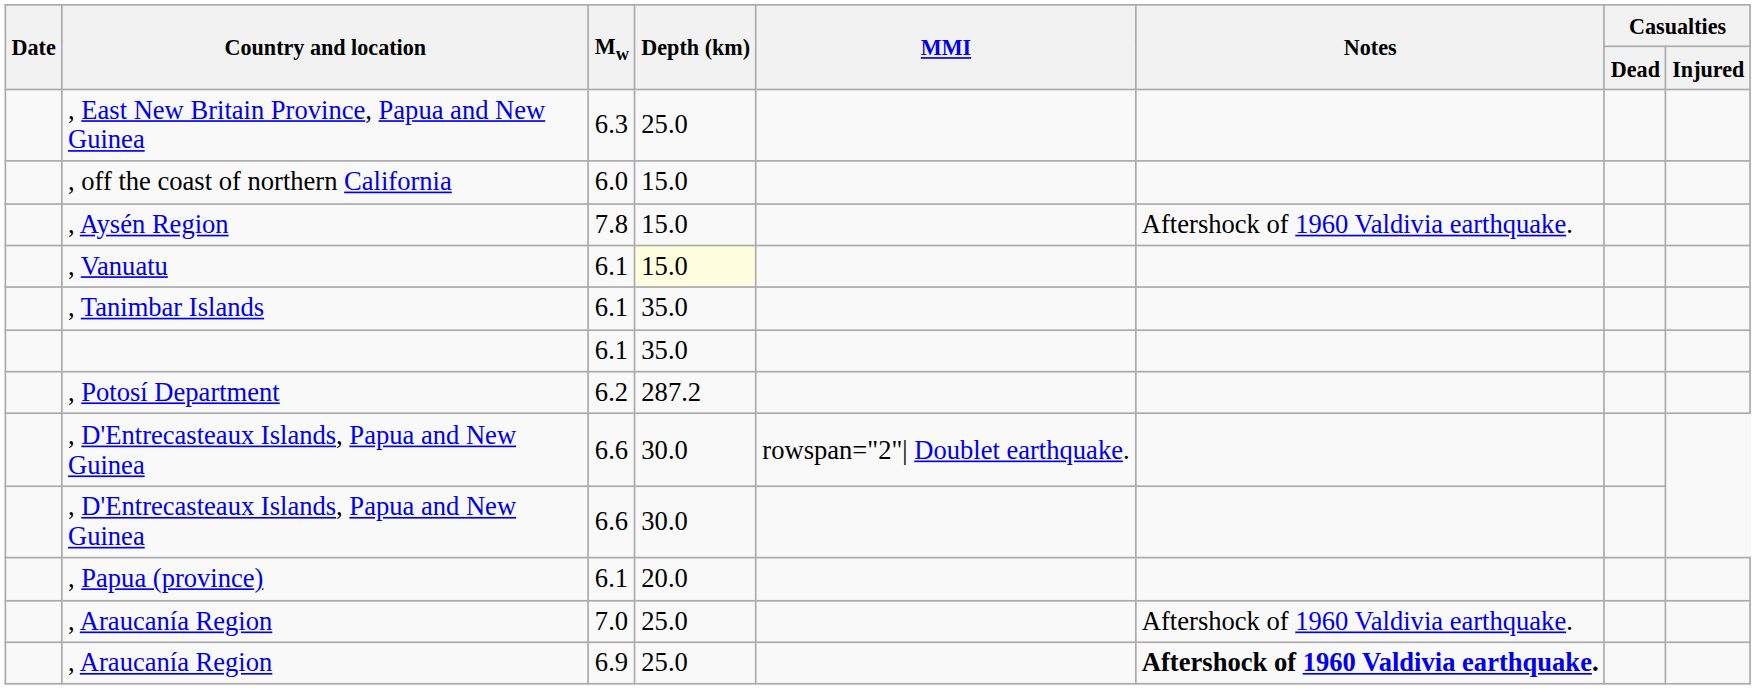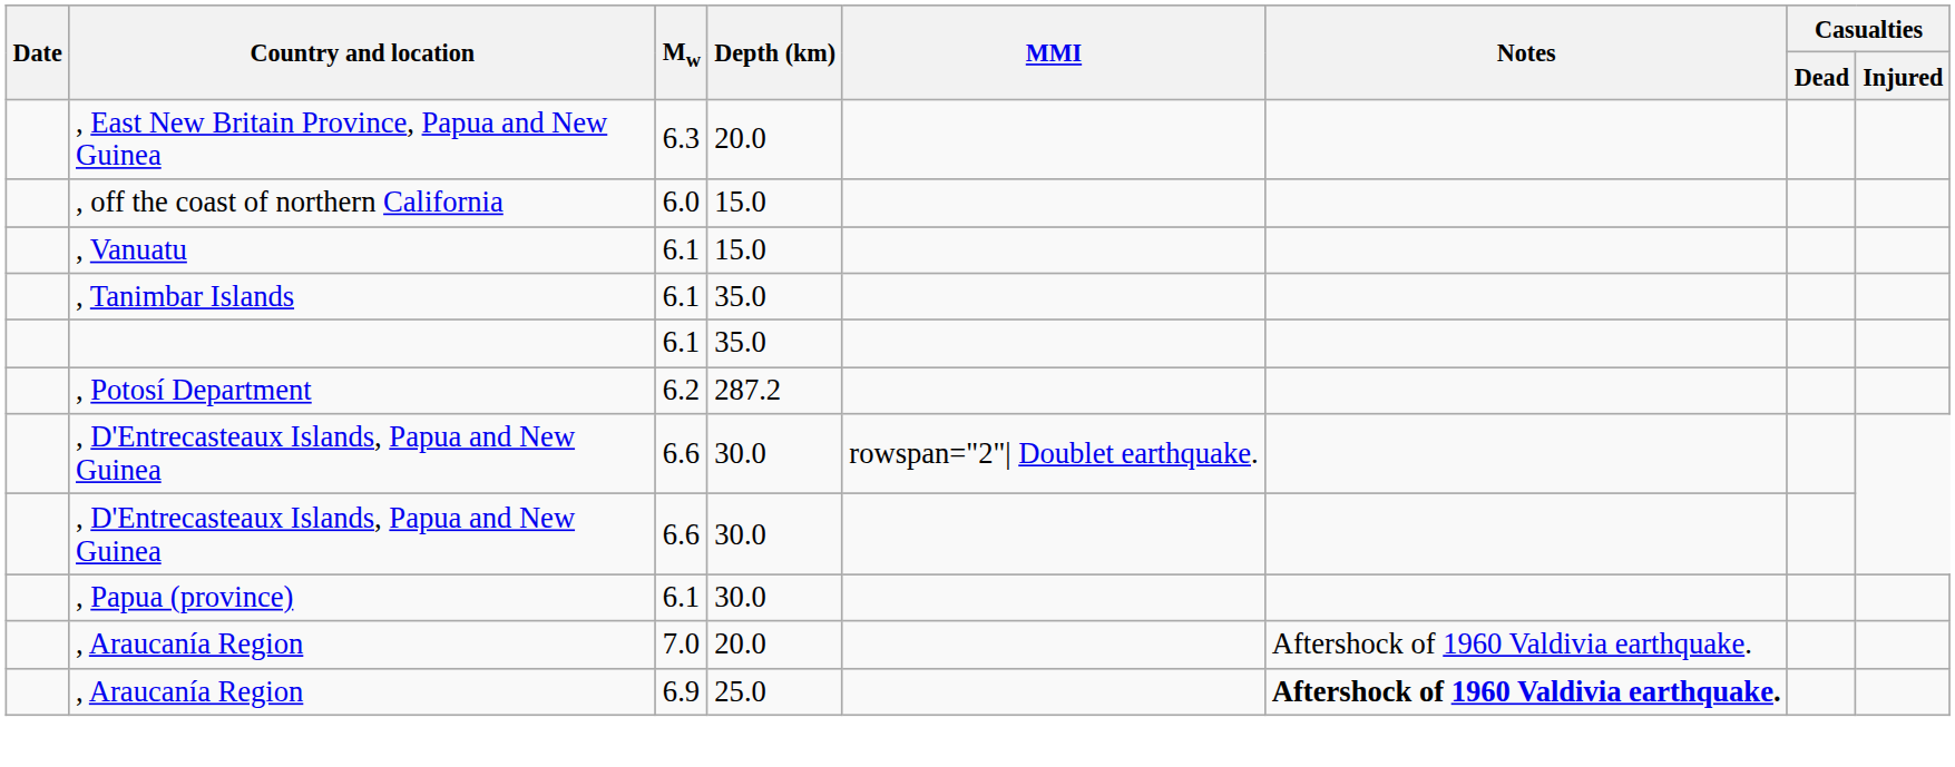, East New Britain Province, Papua and New Guinea | Depth (km): 25.0 -> 20.0
- row: , Aysén Region | 7.8 | 15.0 | Aftershock of 1960 Valdivia earthquake.
, Vanuatu | Depth (km): lightyellow background -> no background
, Papua (province) | Depth (km): 20.0 -> 30.0
, Araucanía Region / 7.0 | Depth (km): 25.0 -> 20.0
